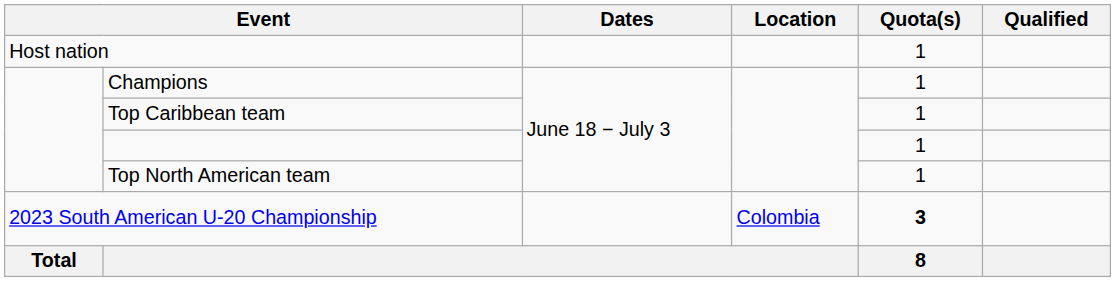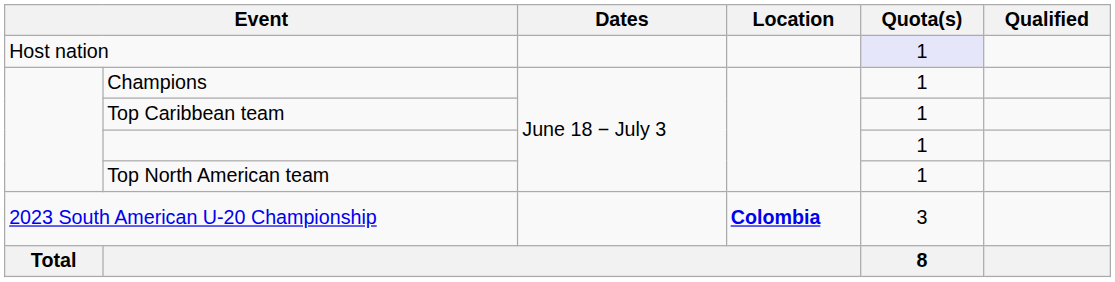Host nation | Quota(s): no background -> lavender background
2023 South American U-20 Championship | Location: normal -> bold
2023 South American U-20 Championship | Quota(s): bold -> normal
